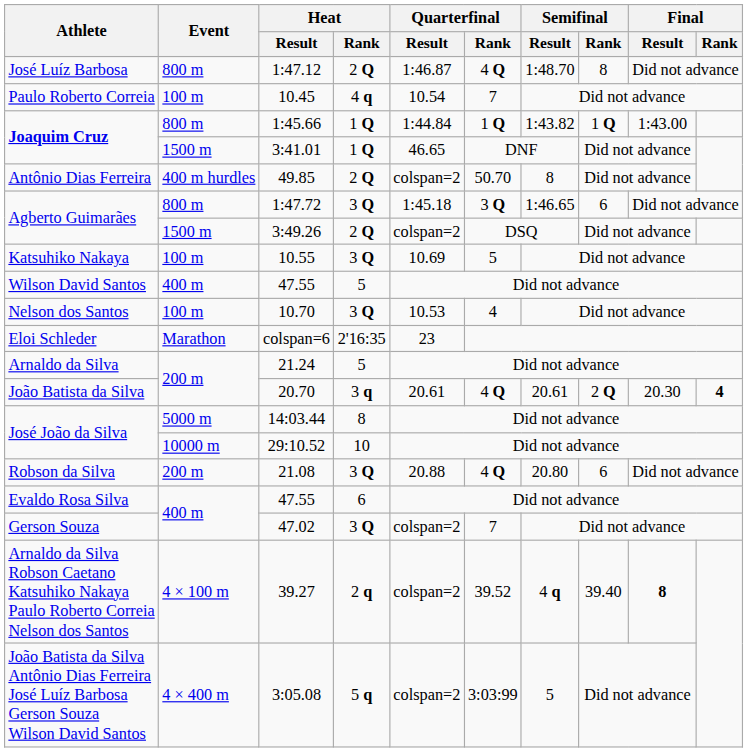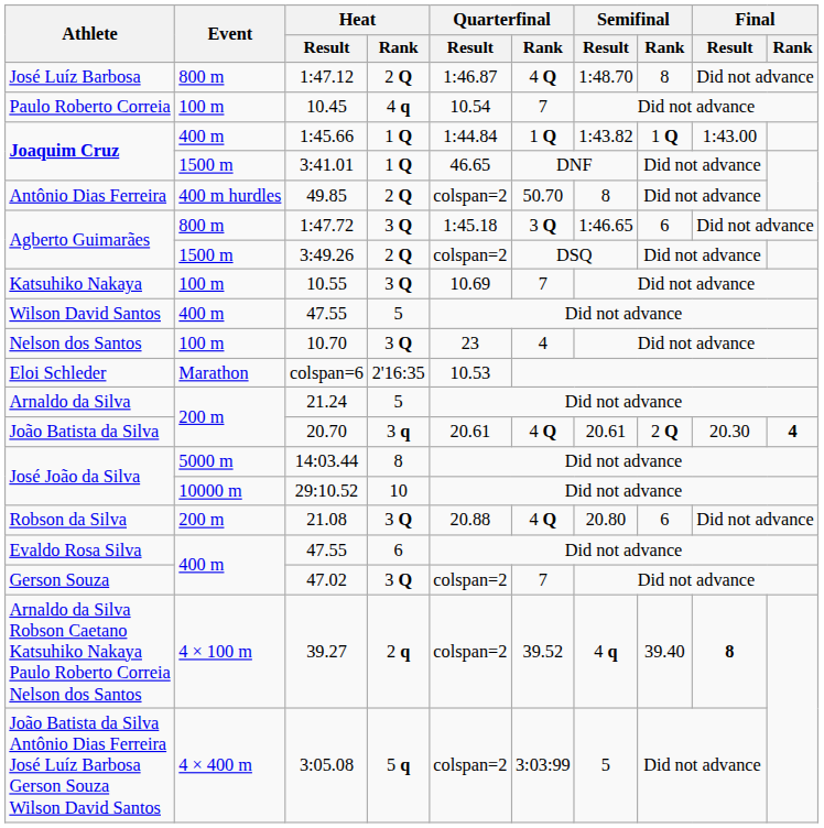1:45.66 | Event: 800 m -> 400 m
10.55 | Quarterfinal / Rank: 5 -> 7
10.70 | Quarterfinal / Result: 10.53 -> 23
colspan=6 | Quarterfinal / Result: 23 -> 10.53
